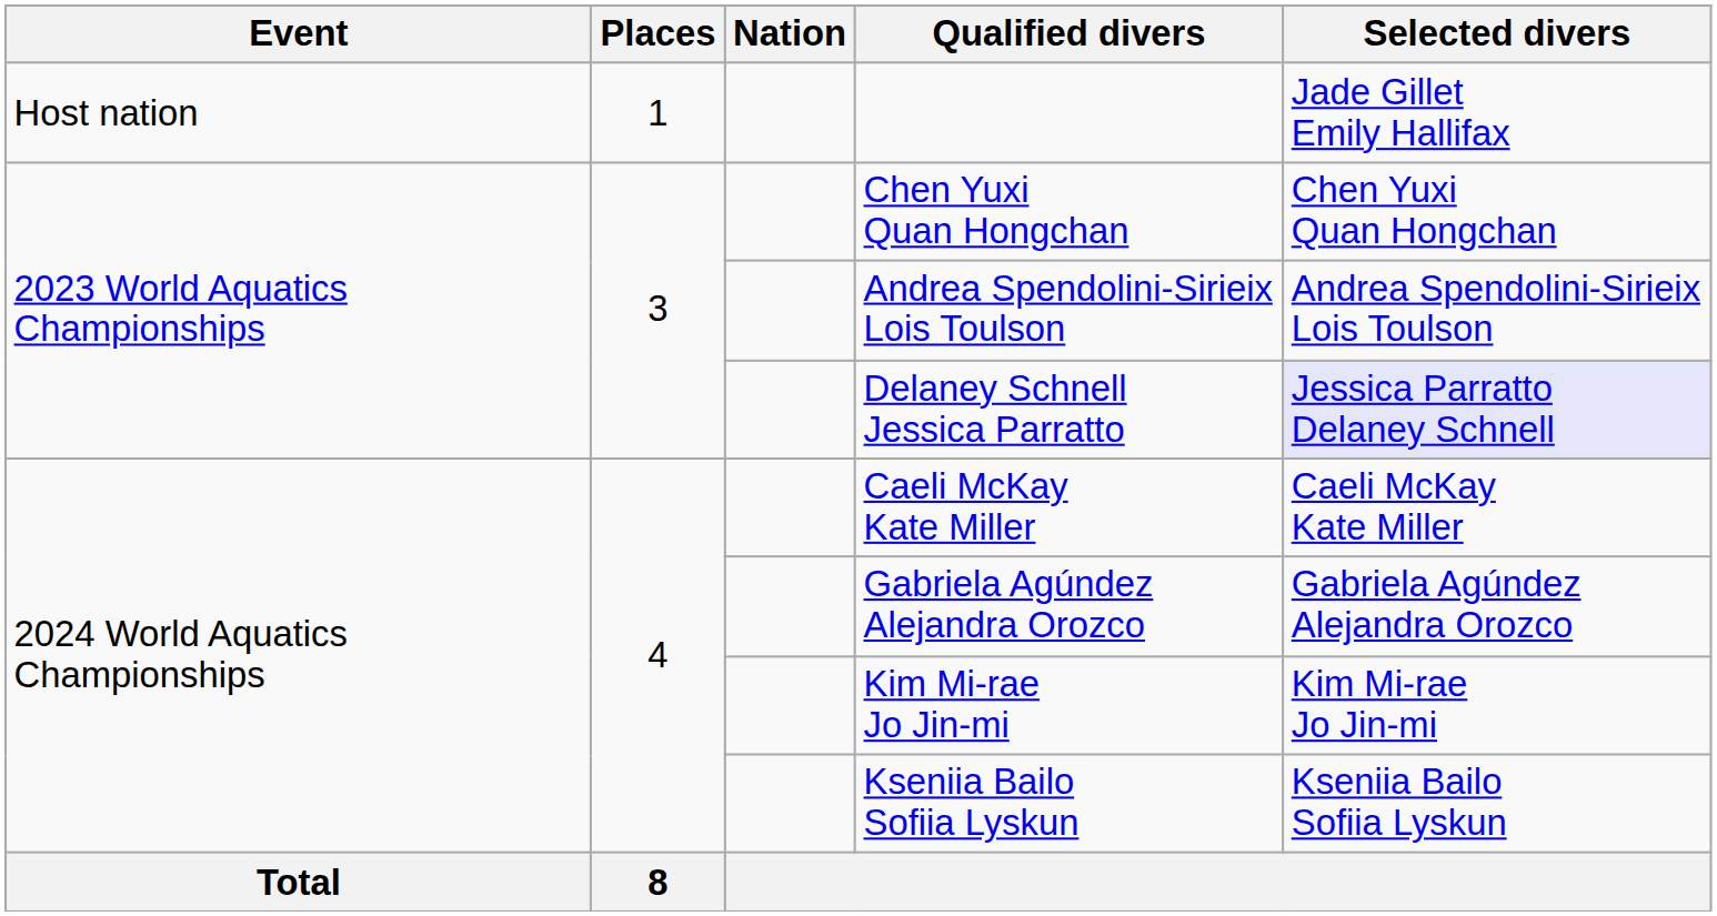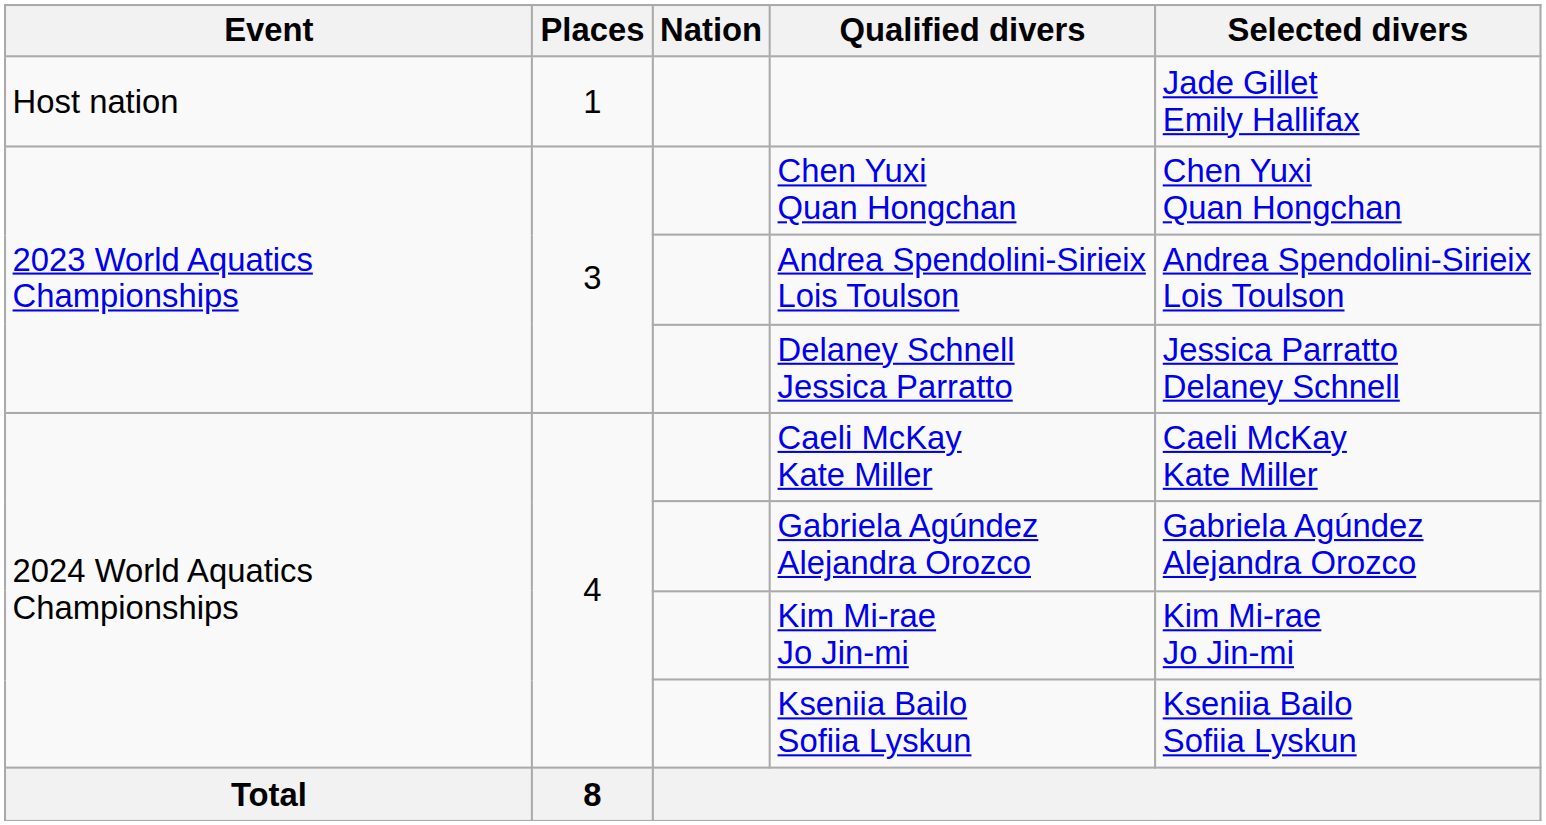Delaney Schnell Jessica Parratto | Selected divers: lavender background -> no background
